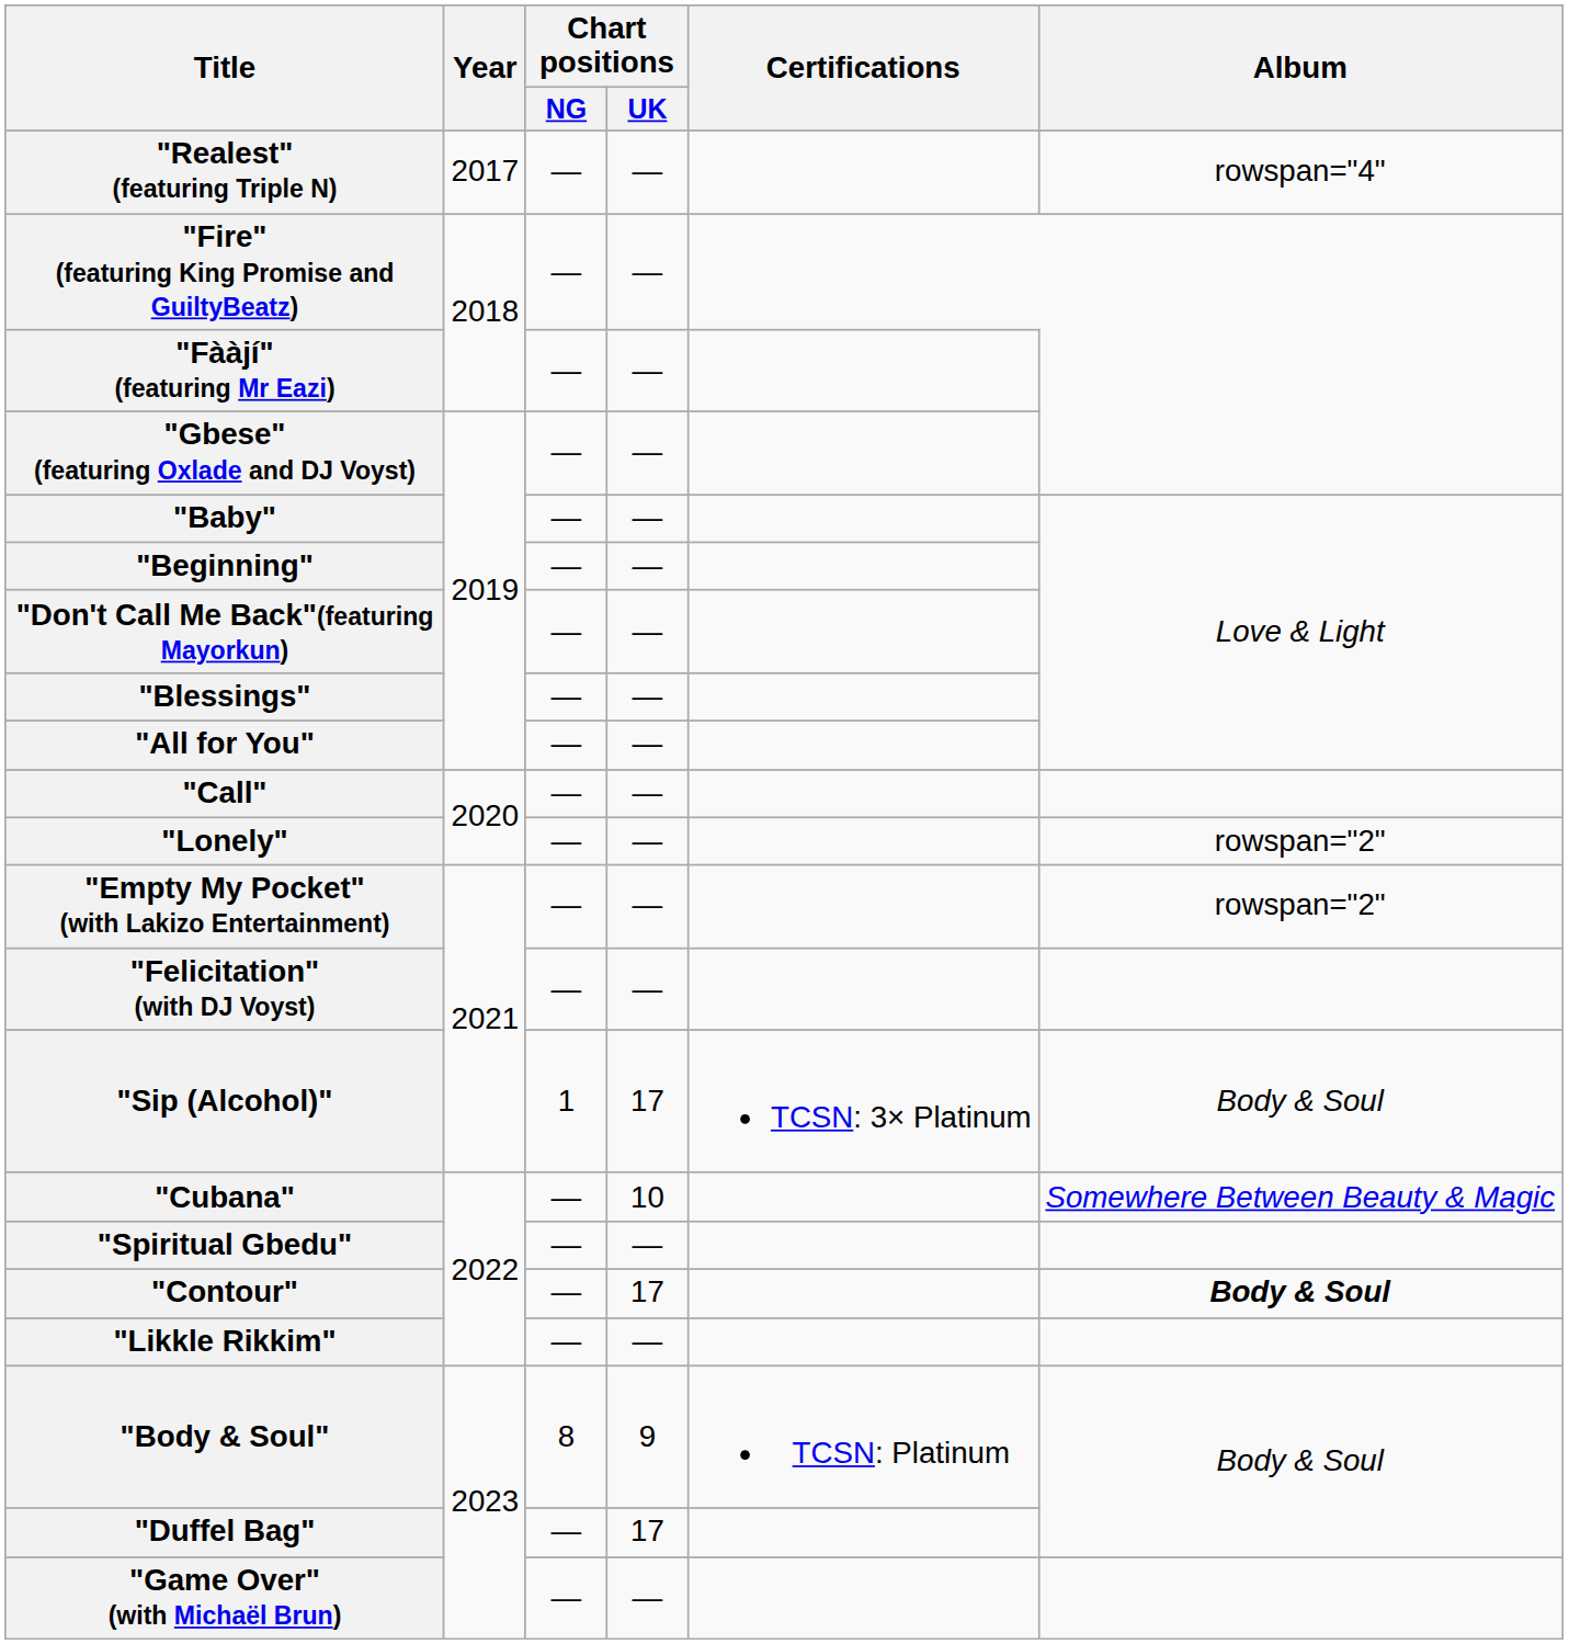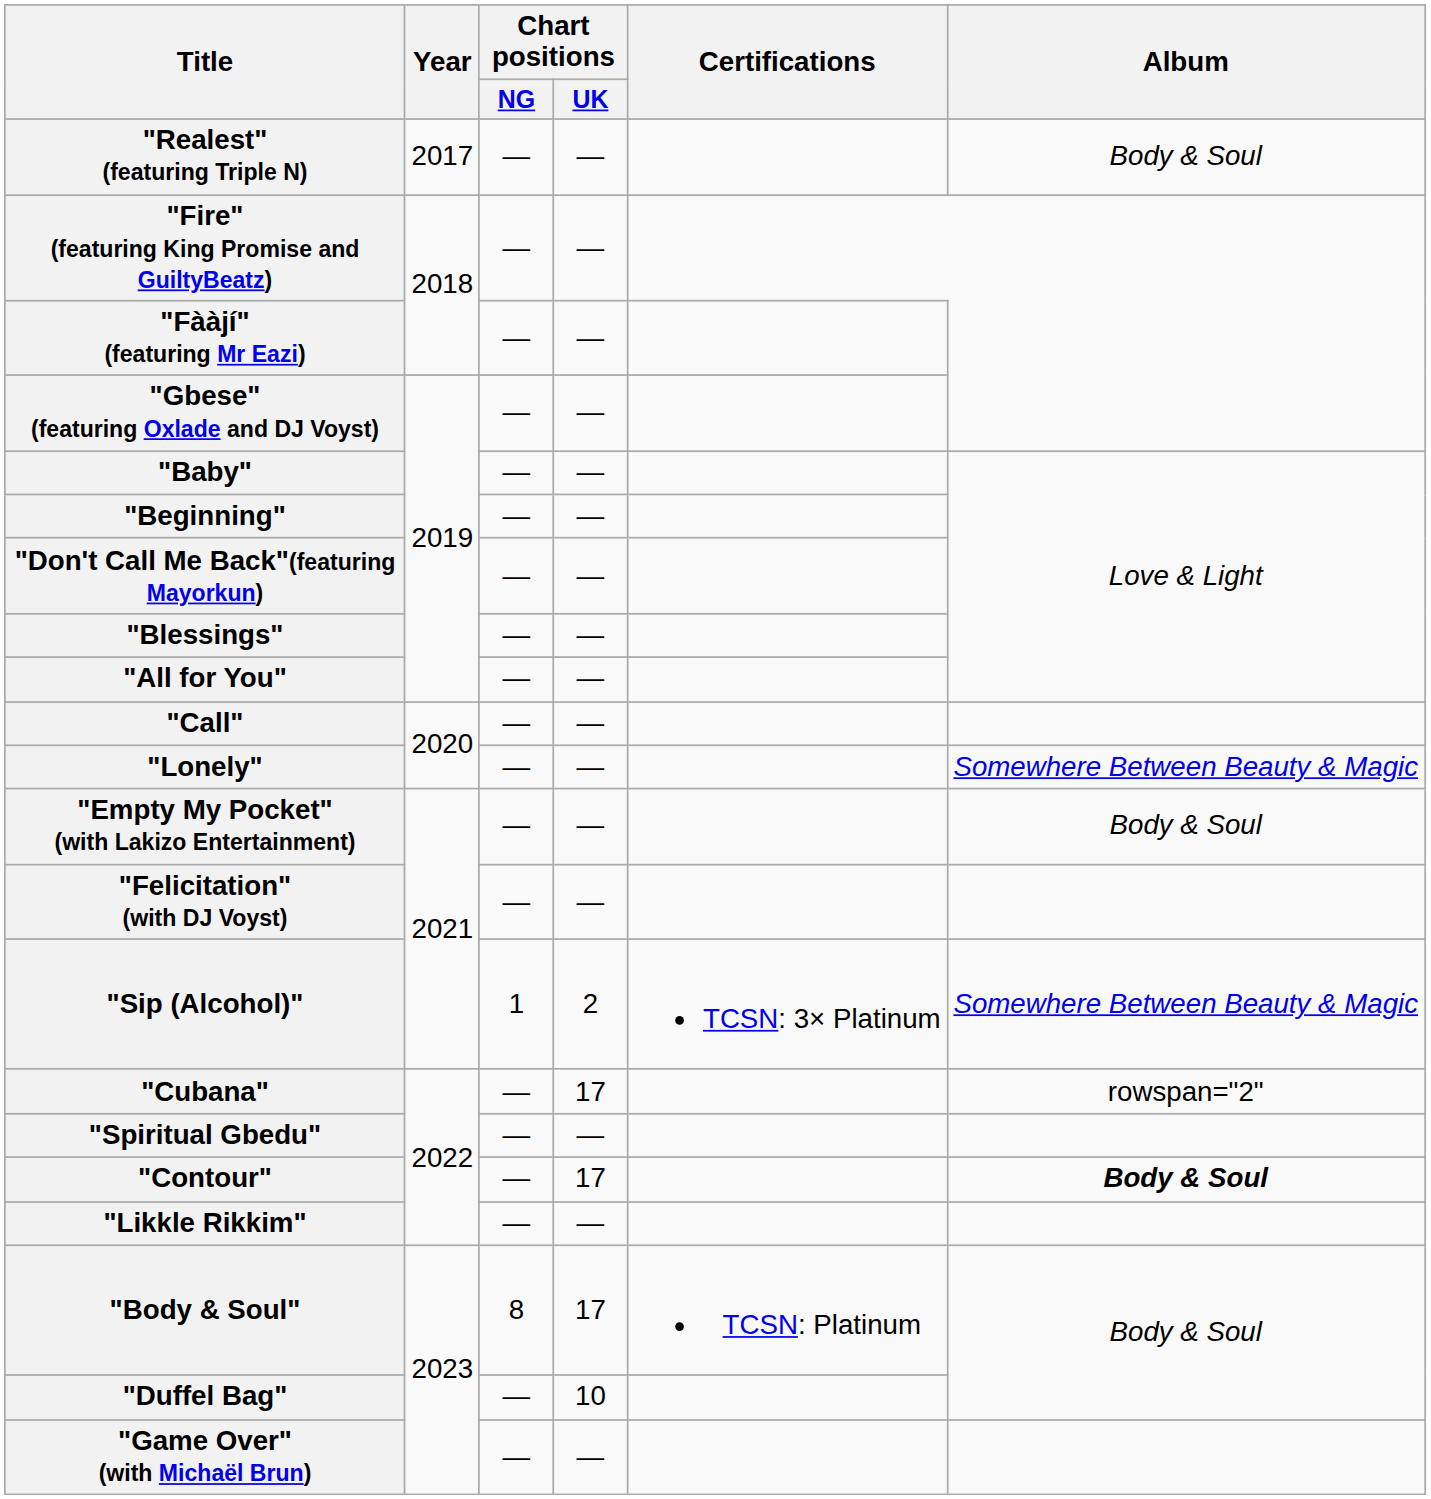"Realest" (featuring Triple N) | Album: rowspan="4" -> Body & Soul
"Lonely" | Album: rowspan="2" -> Somewhere Between Beauty & Magic
"Empty My Pocket" (with Lakizo Entertainment) | Album: rowspan="2" -> Body & Soul
"Sip (Alcohol)" | Chart positions / UK: 17 -> 2
"Sip (Alcohol)" | Album: Body & Soul -> Somewhere Between Beauty & Magic
"Cubana" | Chart positions / UK: 10 -> 17
"Cubana" | Album: Somewhere Between Beauty & Magic -> rowspan="2"
"Body & Soul" | Chart positions / UK: 9 -> 17
"Duffel Bag" | Chart positions / UK: 17 -> 10
